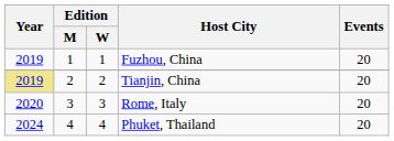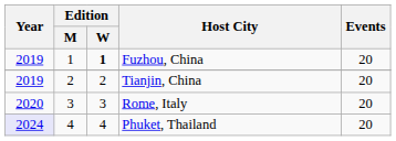Fuzhou, China | Edition / W: normal -> bold
Tianjin, China | Year: khaki background -> no background
Phuket, Thailand | Year: no background -> lavender background
